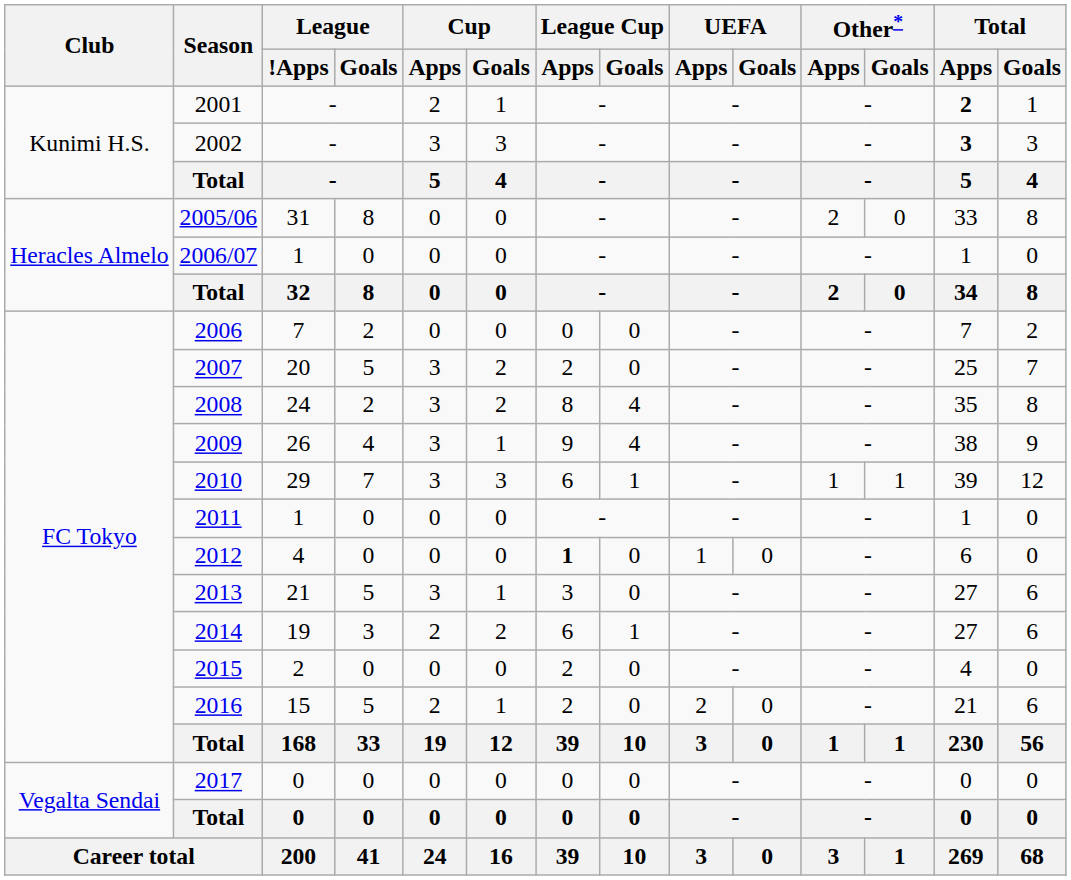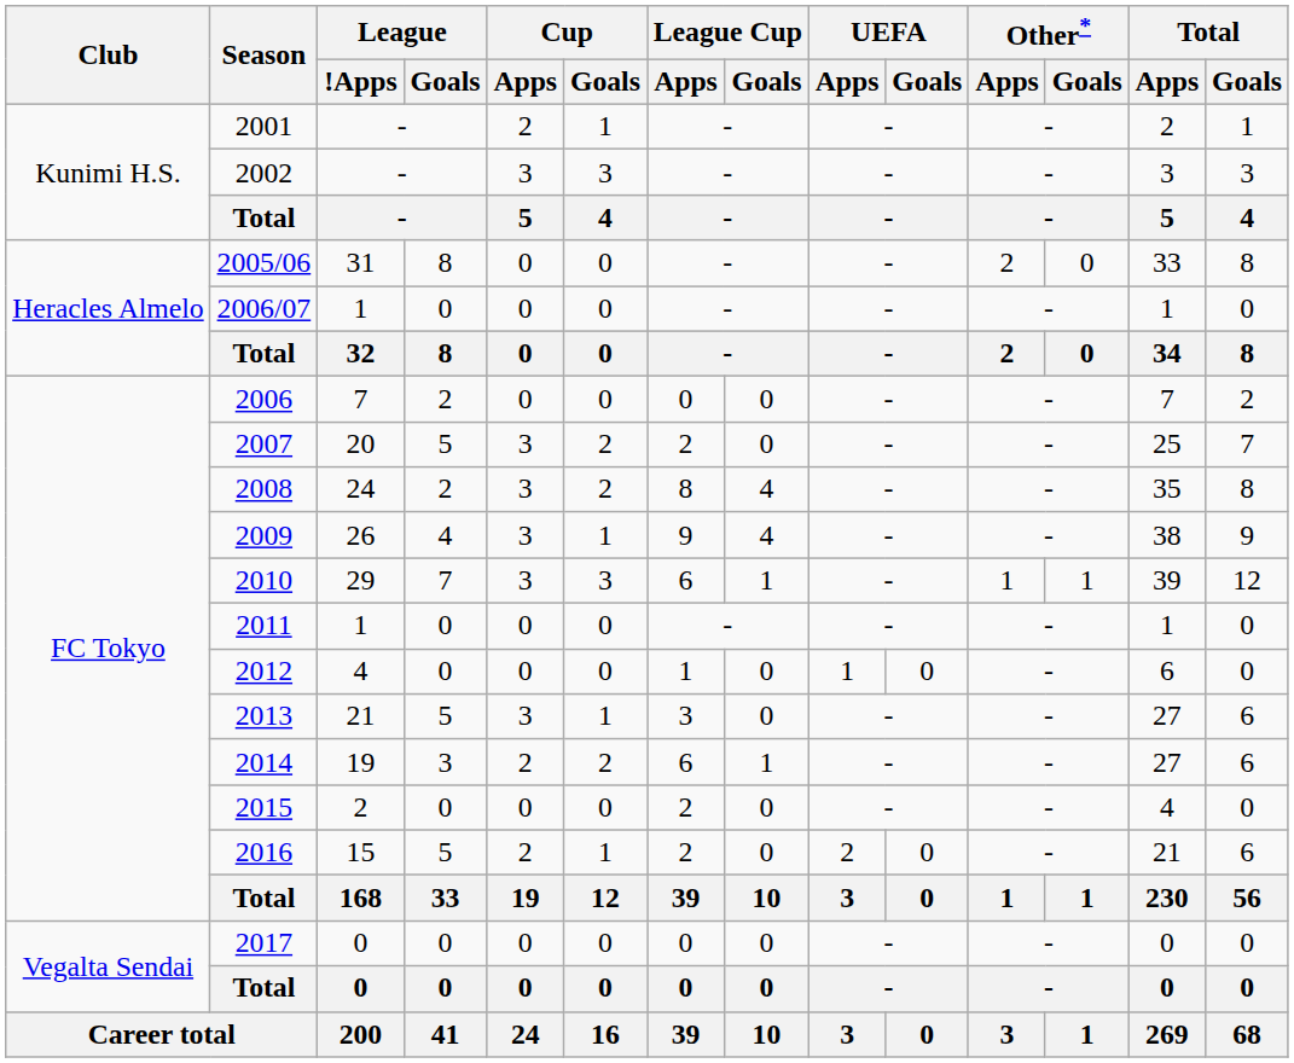2001 | Total / Apps: bold -> normal
2002 | Total / Apps: bold -> normal
2012 | League Cup / Apps: bold -> normal
